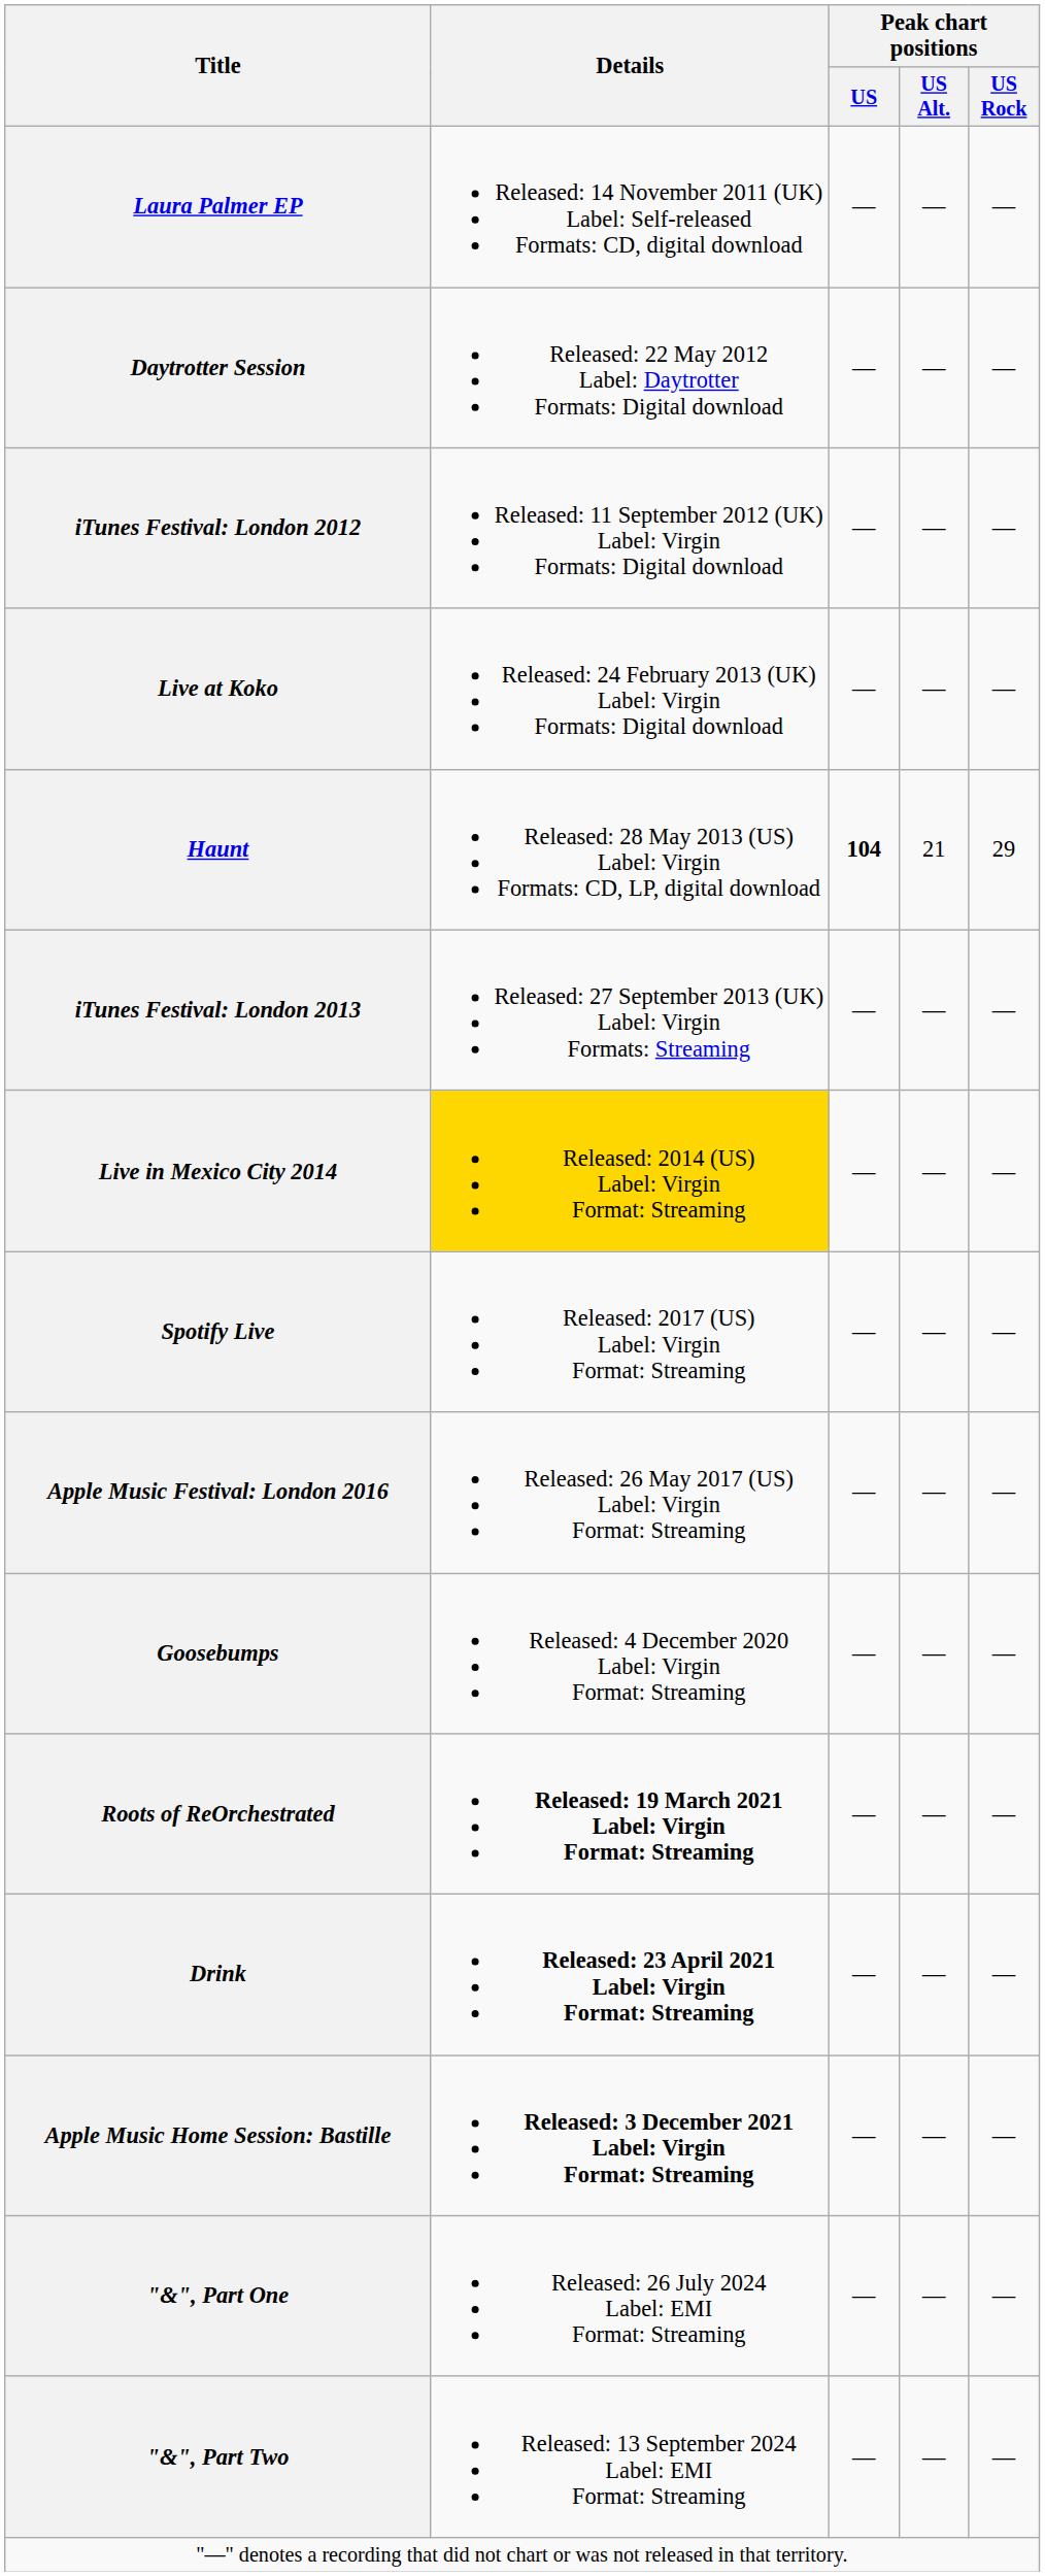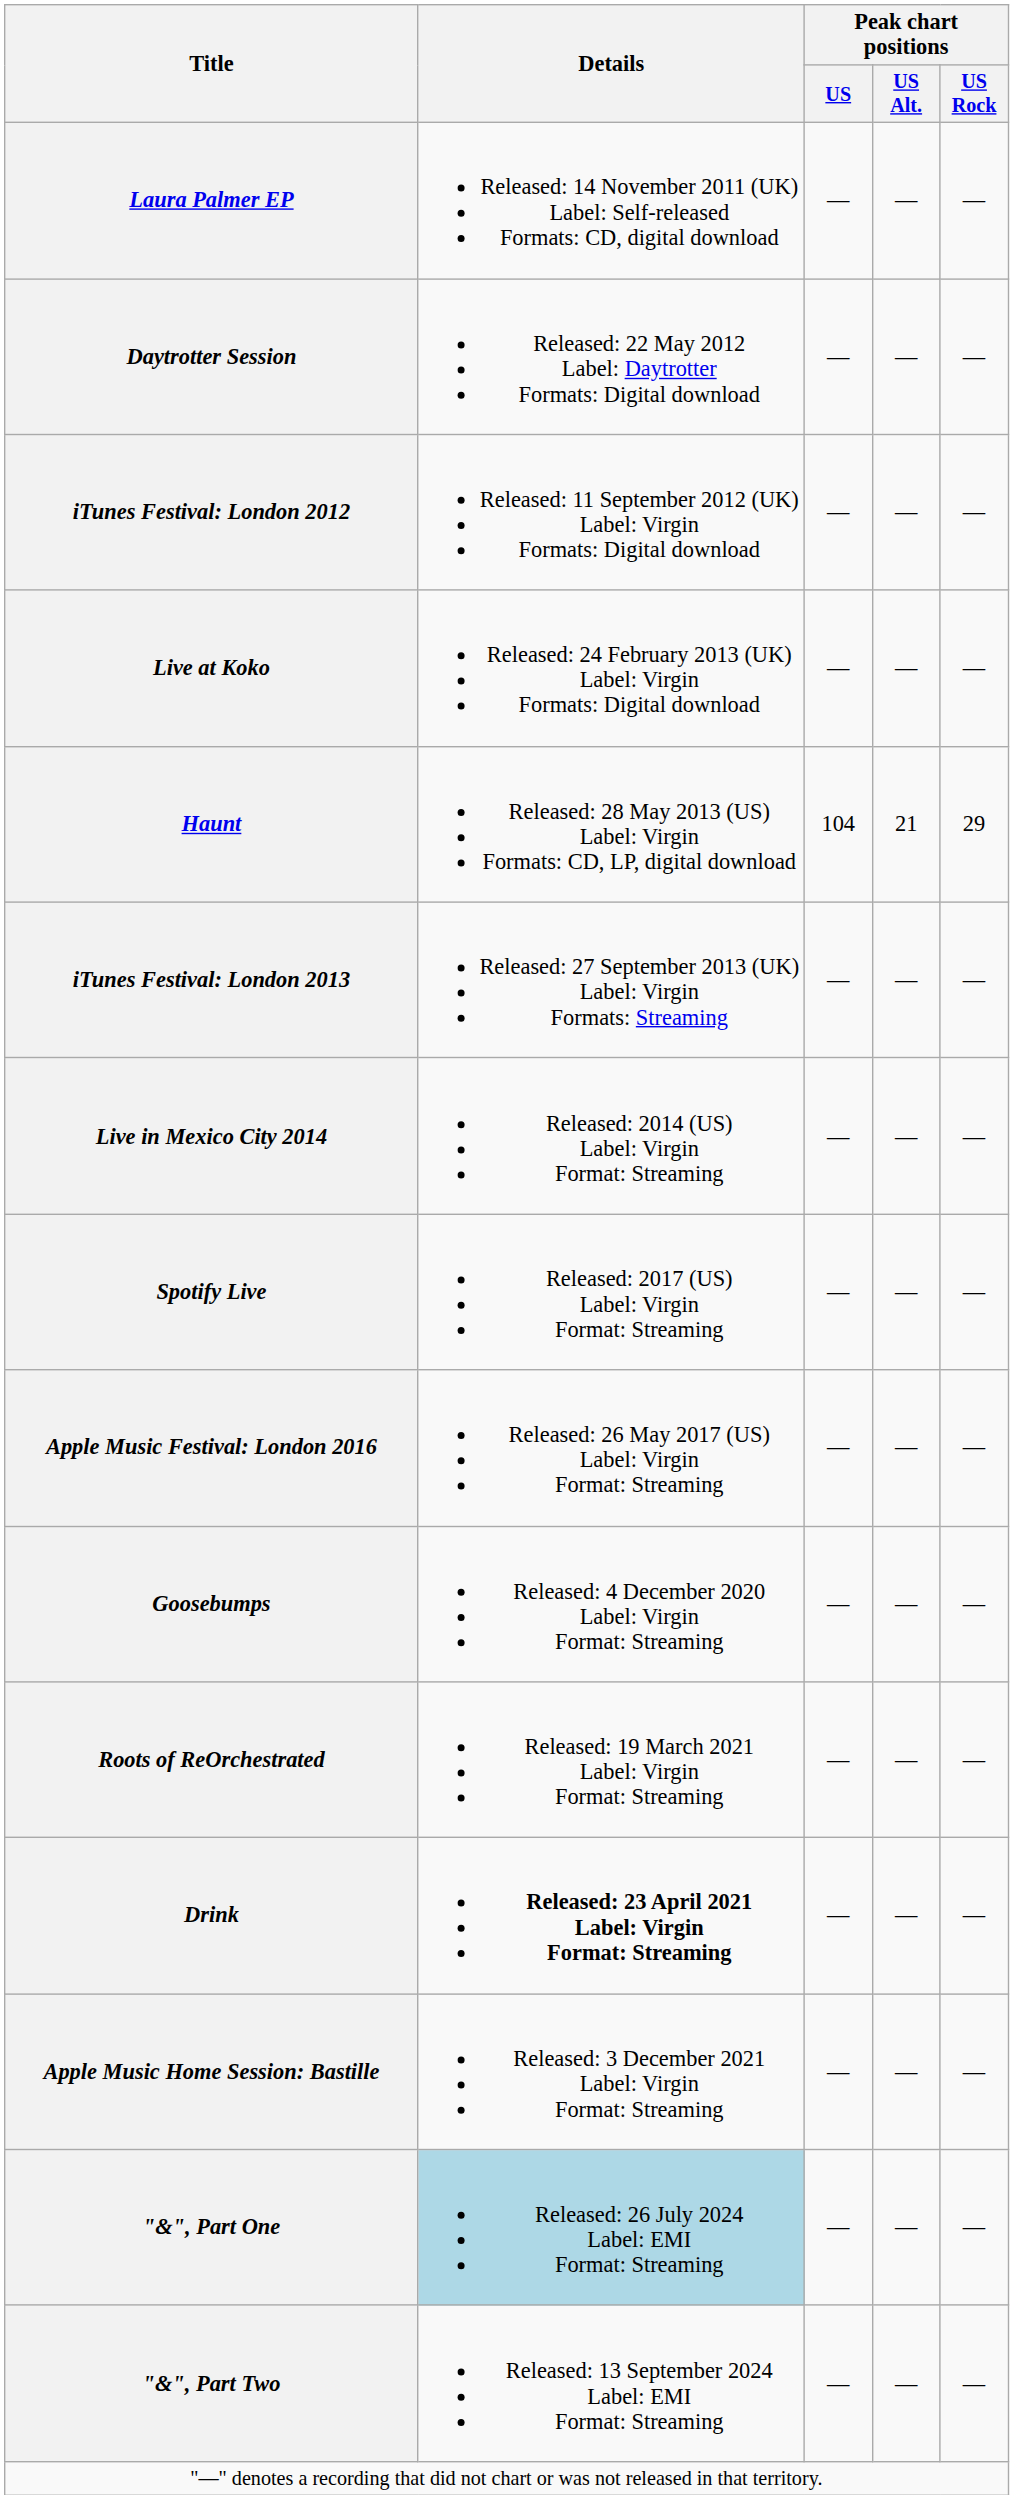Haunt | Peak chart positions / US: bold -> normal
Live in Mexico City 2014 | Details: gold background -> no background
Roots of ReOrchestrated | Details: bold -> normal
Apple Music Home Session: Bastille | Details: bold -> normal
"&", Part One | Details: no background -> lightblue background
